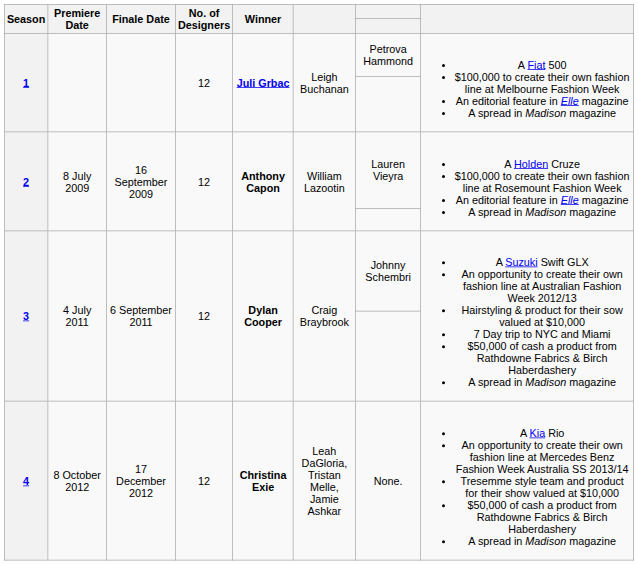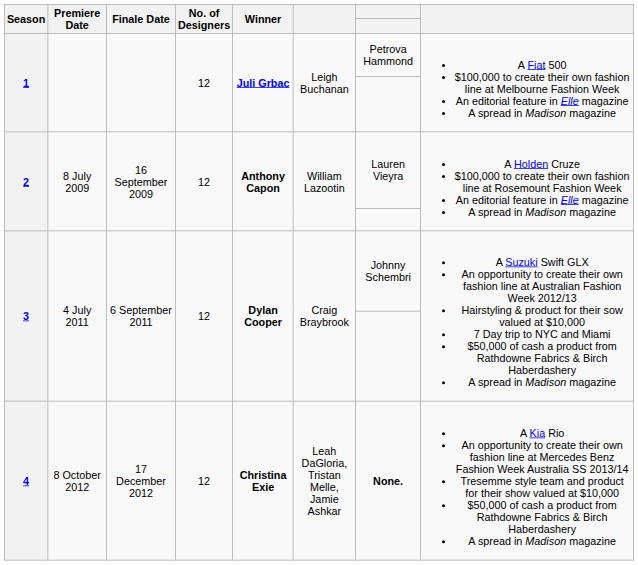4 | column 7: normal -> bold
